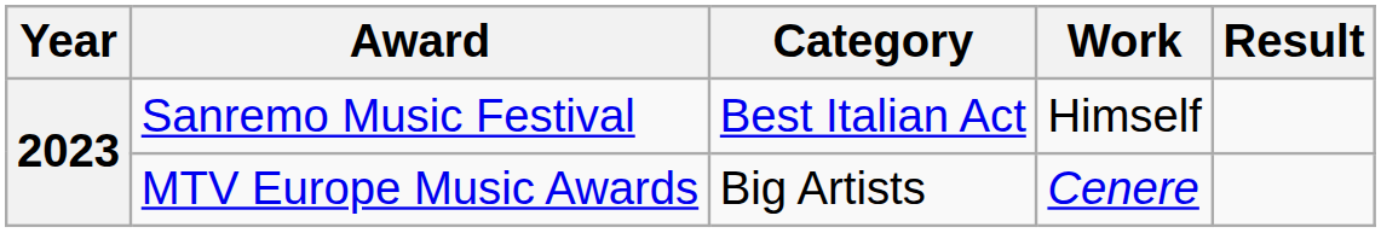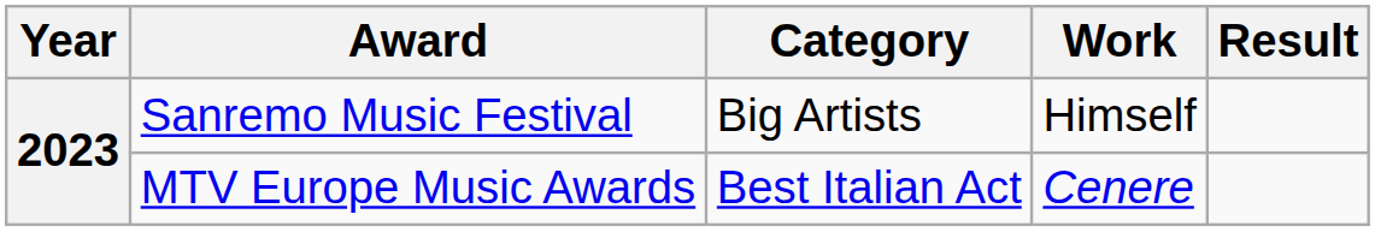Sanremo Music Festival | Category: Best Italian Act -> Big Artists
MTV Europe Music Awards | Category: Big Artists -> Best Italian Act
